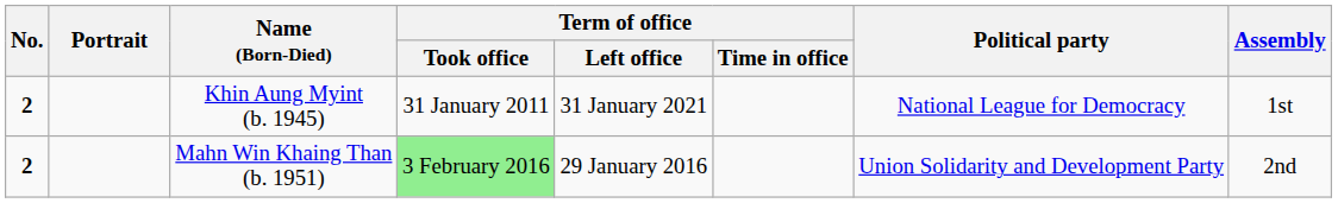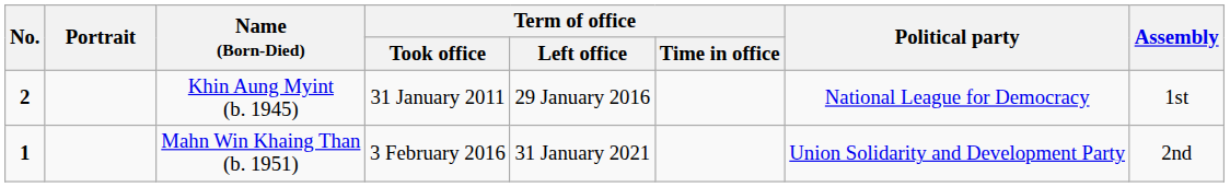Khin Aung Myint (b. 1945) | Term of office / Left office: 31 January 2021 -> 29 January 2016
Mahn Win Khaing Than (b. 1951) | No.: 2 -> 1
Mahn Win Khaing Than (b. 1951) | Term of office / Took office: lightgreen background -> no background
Mahn Win Khaing Than (b. 1951) | Term of office / Left office: 29 January 2016 -> 31 January 2021
